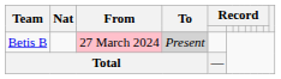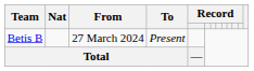Betis B | From: pink background -> no background
Betis B | To: lightgrey background -> no background
